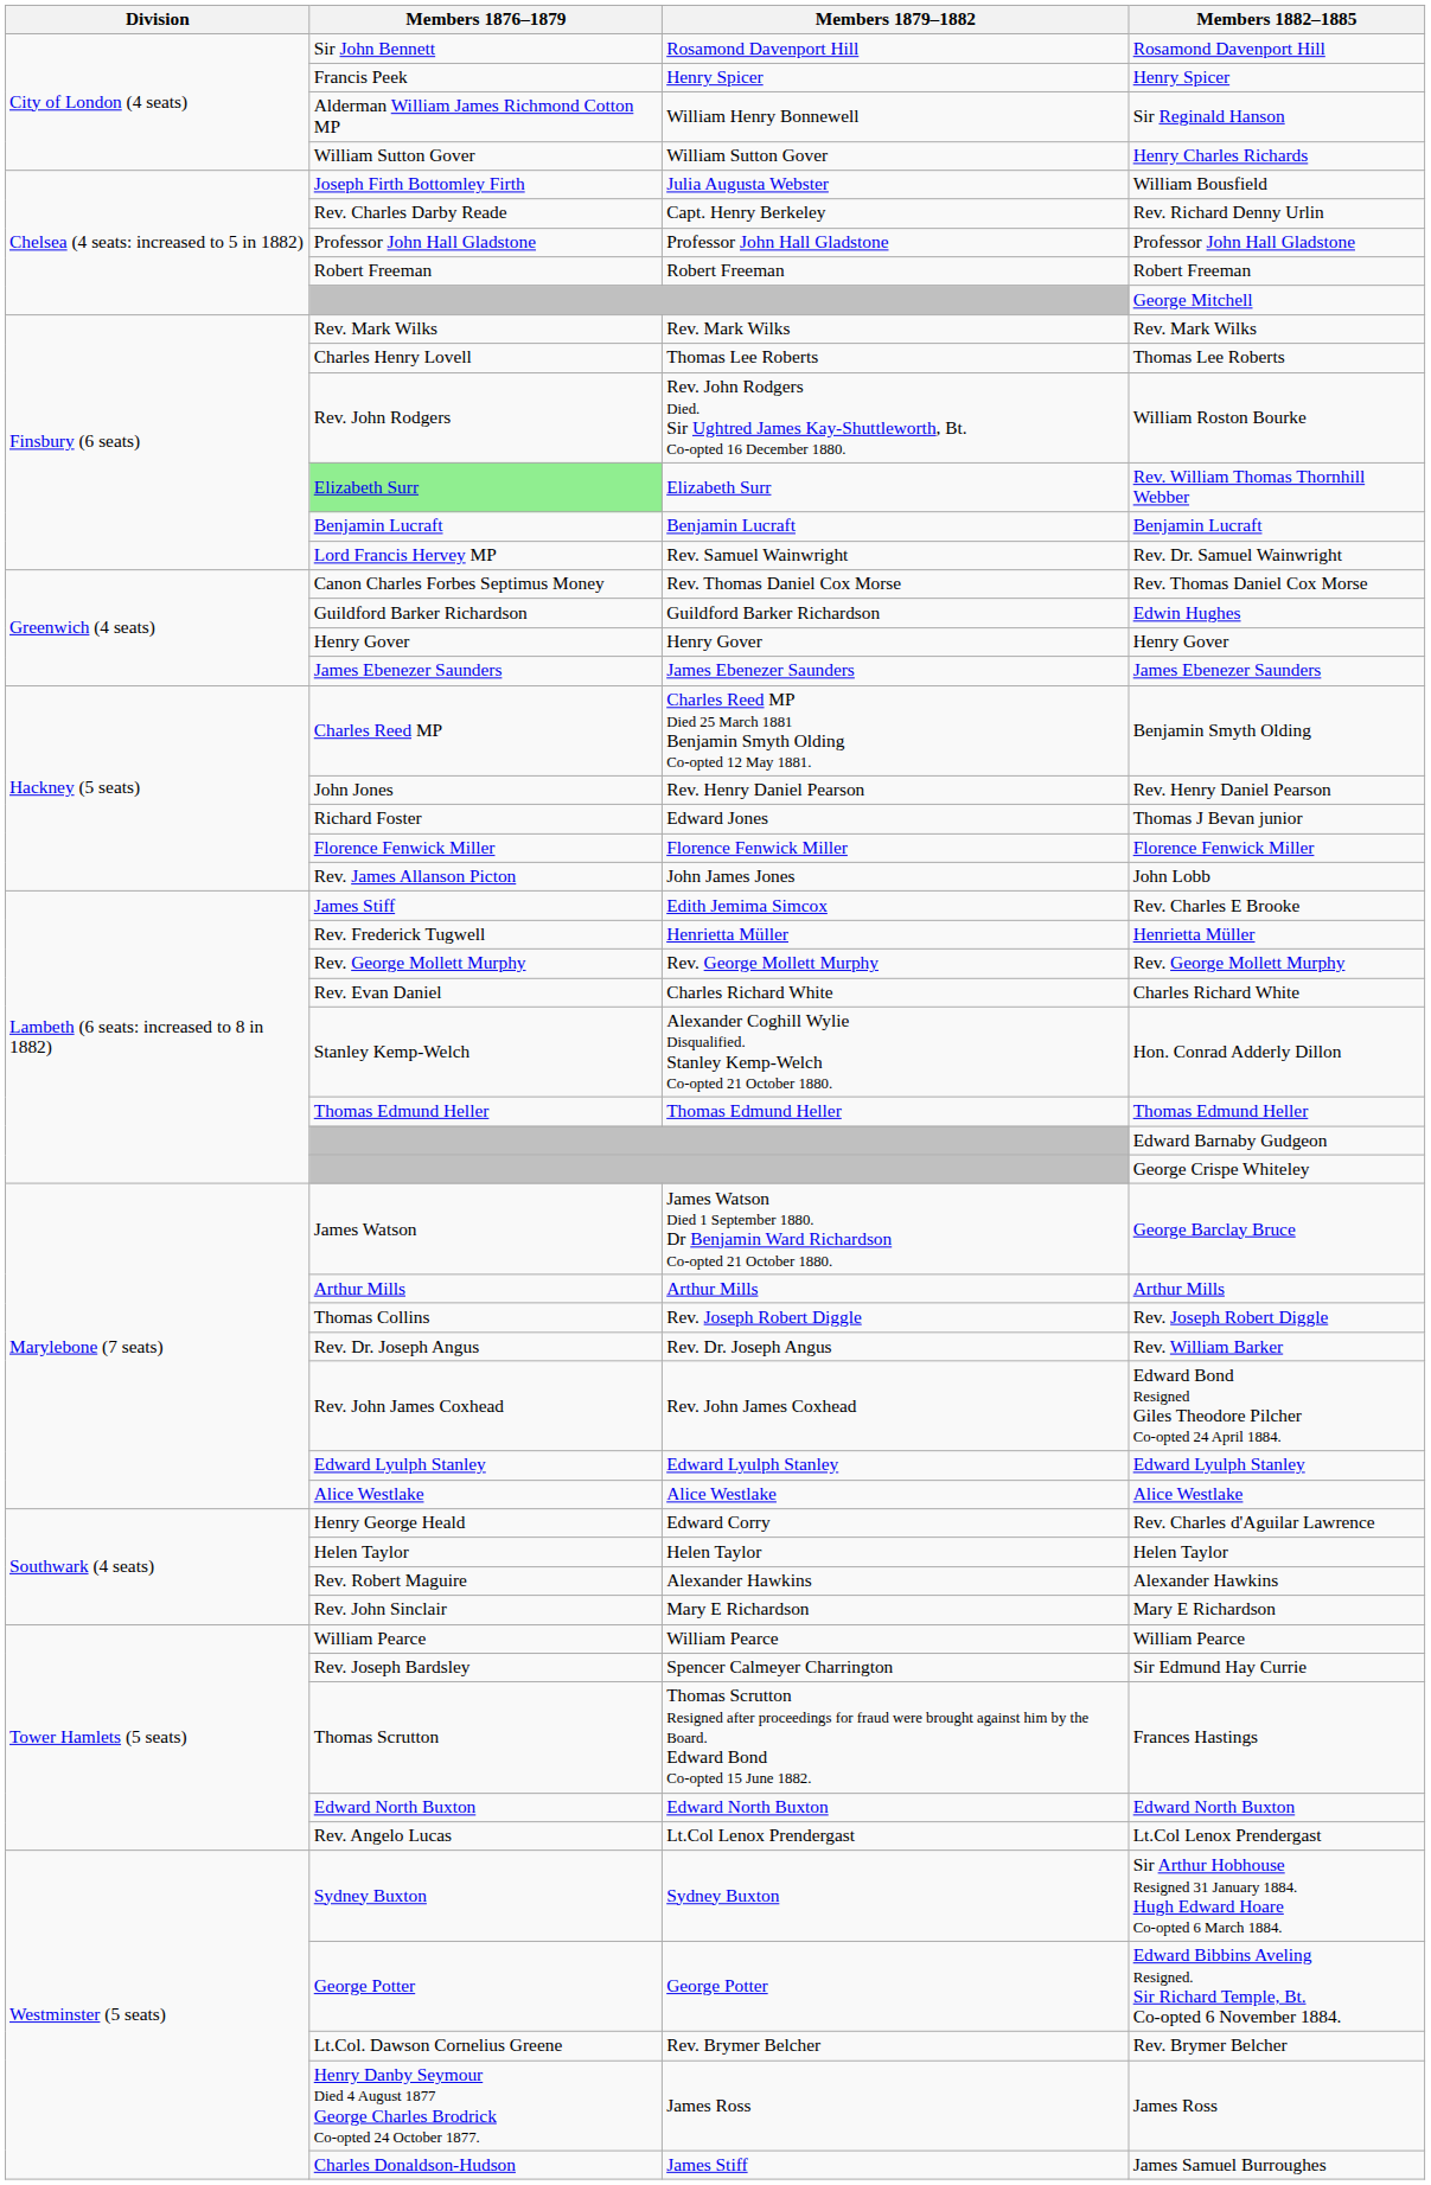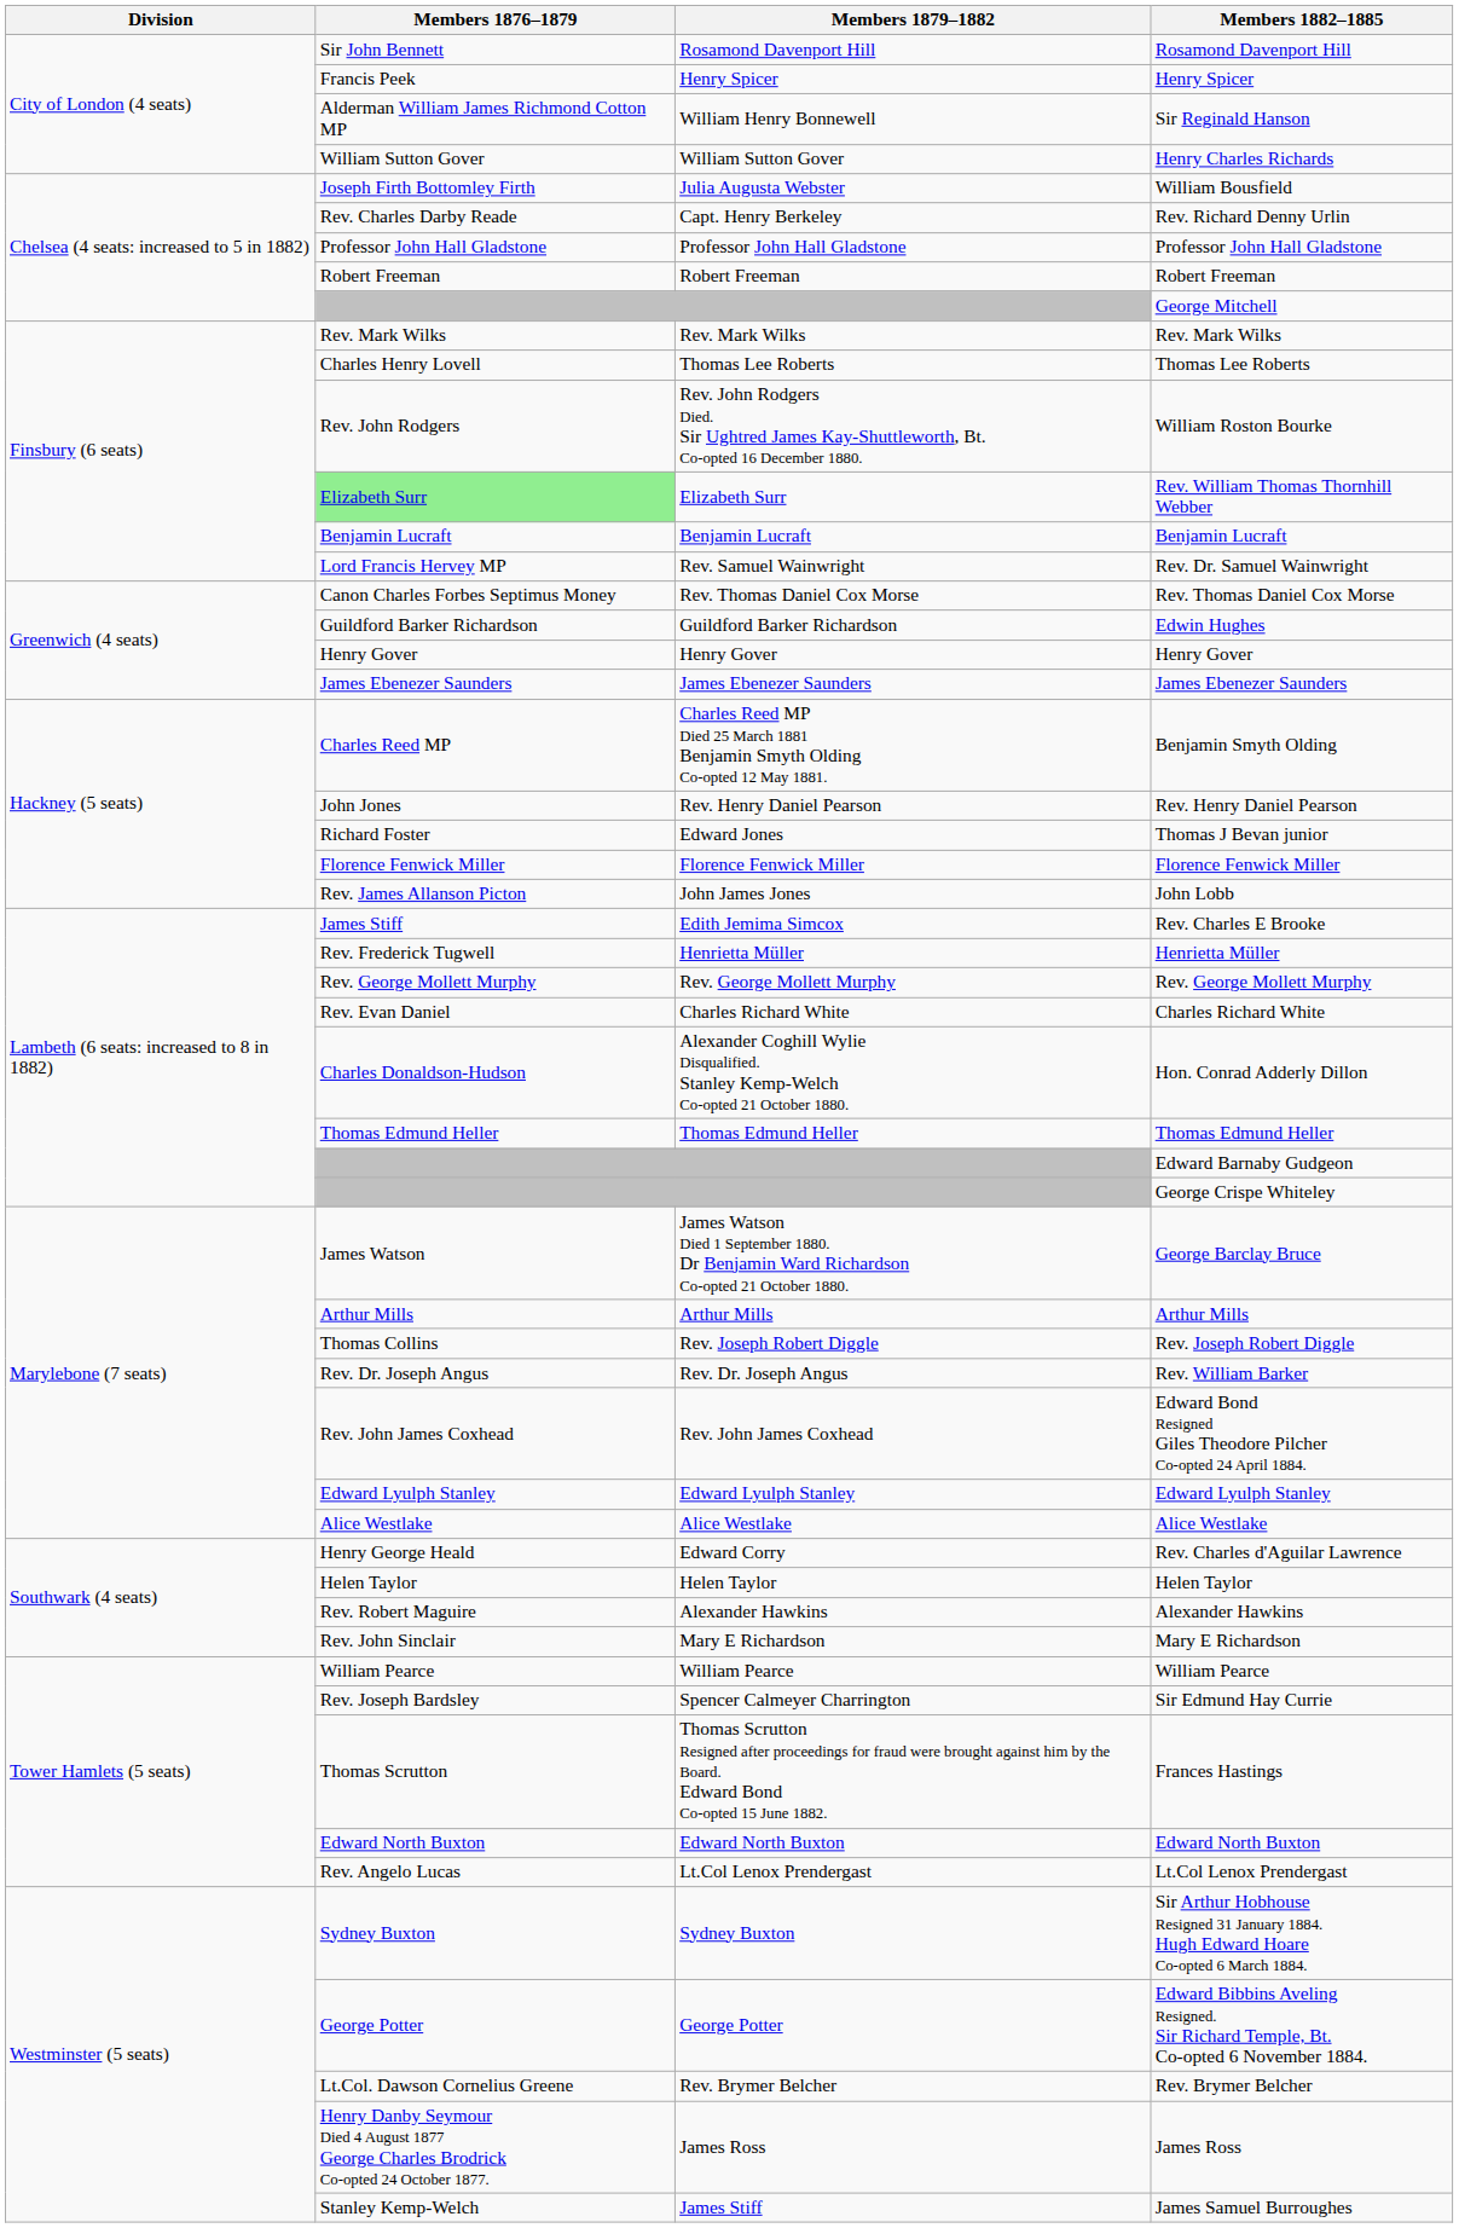Hon. Conrad Adderly Dillon | Members 1876–1879: Stanley Kemp-Welch -> Charles Donaldson-Hudson
James Samuel Burroughes | Members 1876–1879: Charles Donaldson-Hudson -> Stanley Kemp-Welch
